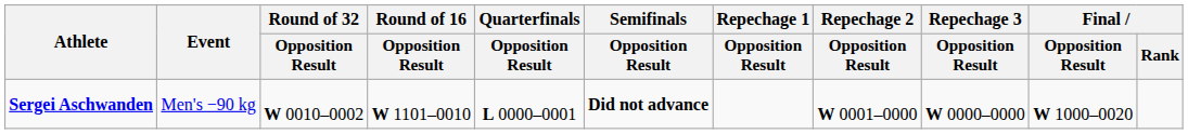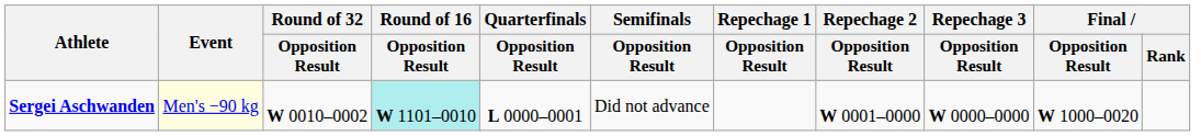Sergei Aschwanden | Event: no background -> lightyellow background
Sergei Aschwanden | Round of 16 / Opposition Result: no background -> paleturquoise background
Sergei Aschwanden | Semifinals / Opposition Result: bold -> normal
